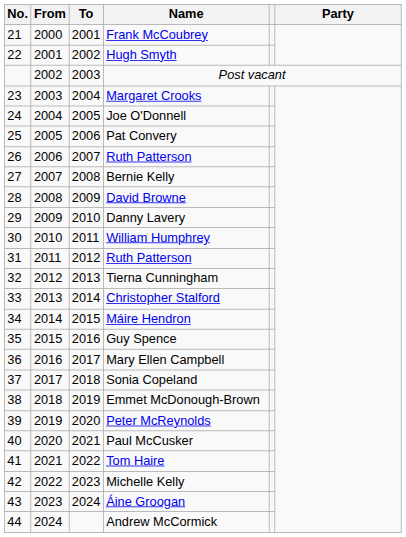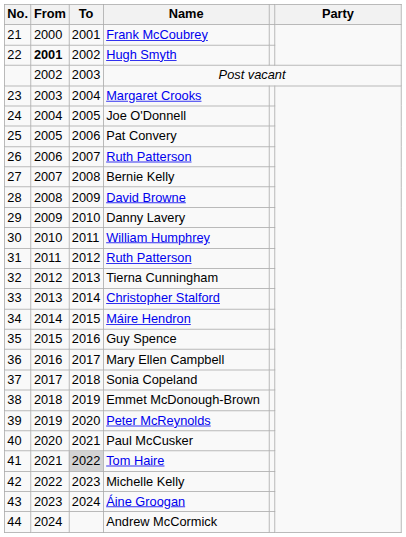Hugh Smyth | From: normal -> bold
Tom Haire | To: no background -> lightgrey background
